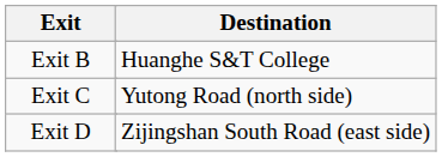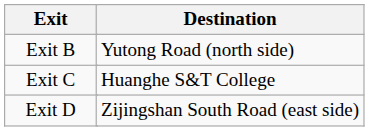Exit B | Destination: Huanghe S&T College -> Yutong Road (north side)
Exit C | Destination: Yutong Road (north side) -> Huanghe S&T College
